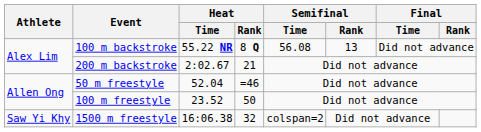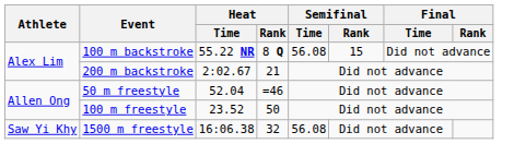100 m backstroke | Semifinal / Rank: 13 -> 15
1500 m freestyle | Semifinal / Time: colspan=2 -> 56.08
